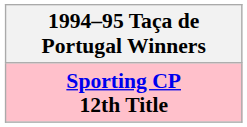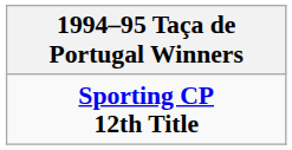row 2 | column 1: pink background -> no background
